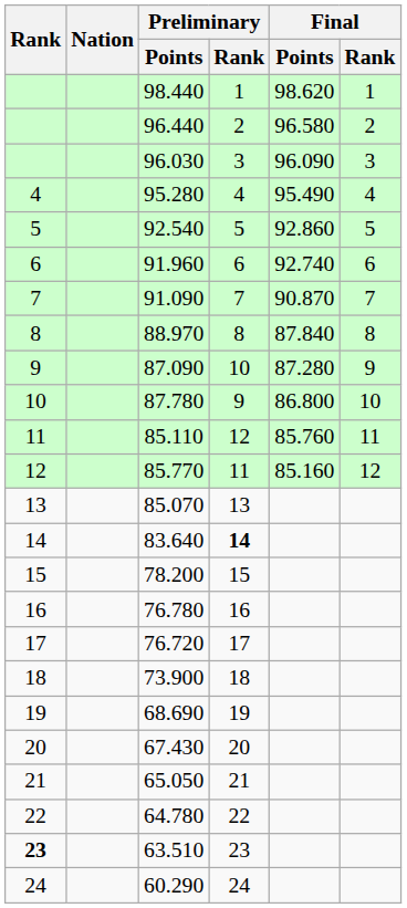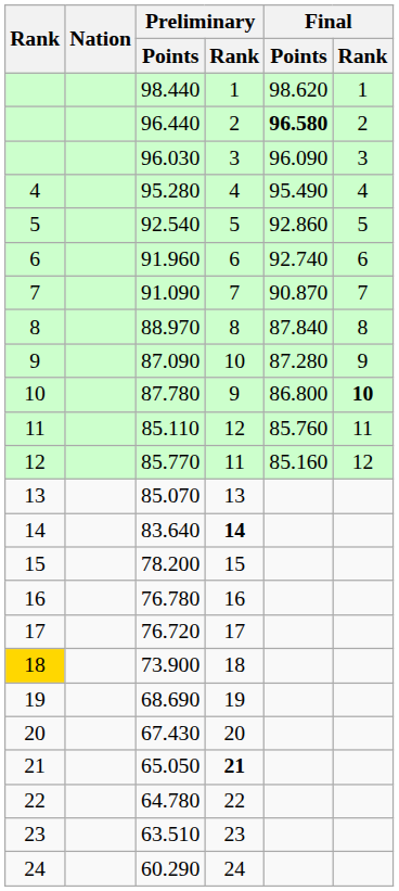96.440 | Final / Points: normal -> bold
87.780 | Final / Rank: normal -> bold
73.900 | Rank: no background -> gold background
65.050 | Preliminary / Rank: normal -> bold
63.510 | Rank: bold -> normal
